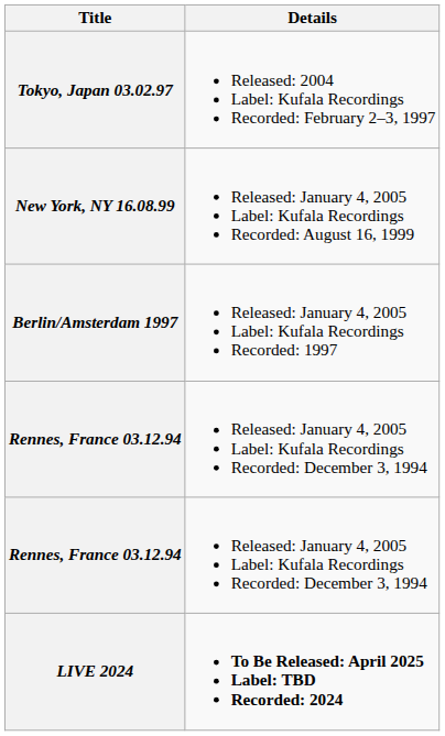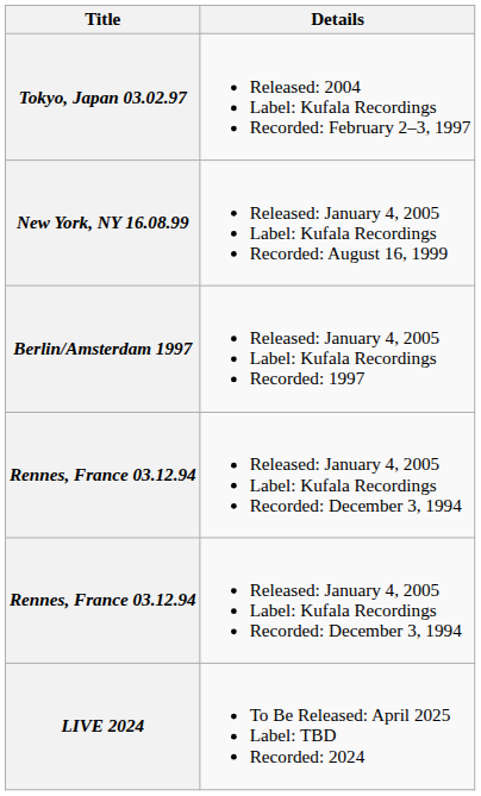row 7 | Details: bold -> normal
